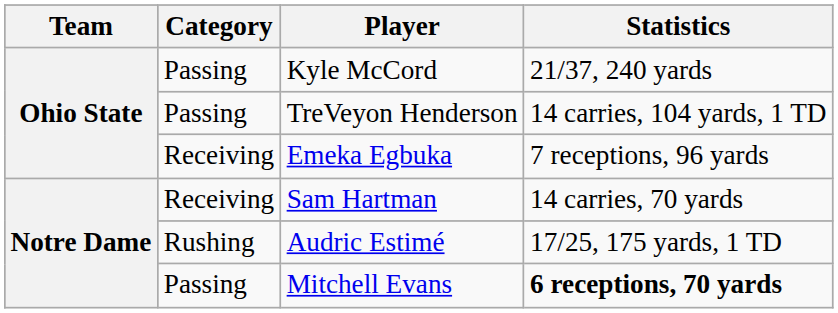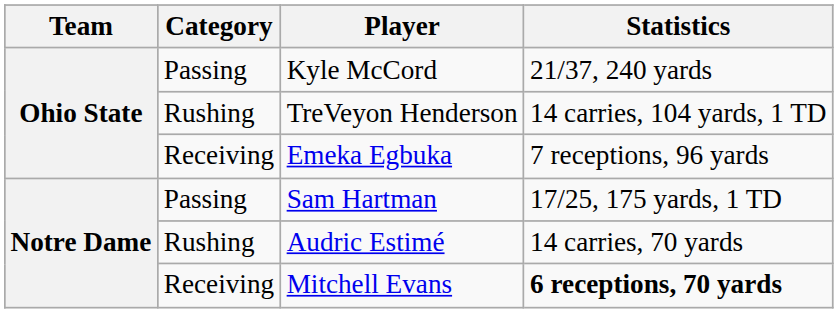TreVeyon Henderson | Category: Passing -> Rushing
Sam Hartman | Category: Receiving -> Passing
Sam Hartman | Statistics: 14 carries, 70 yards -> 17/25, 175 yards, 1 TD
Audric Estimé | Statistics: 17/25, 175 yards, 1 TD -> 14 carries, 70 yards
Mitchell Evans | Category: Passing -> Receiving
